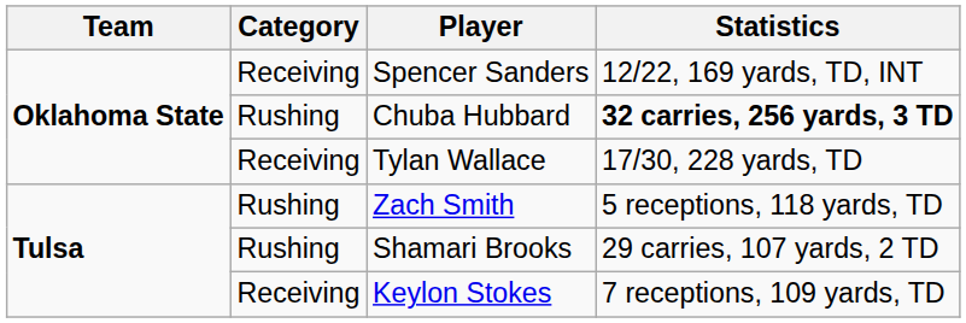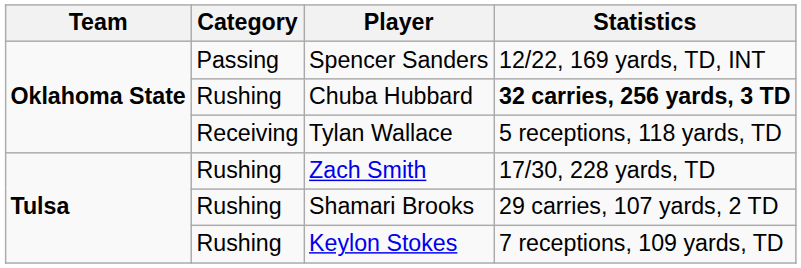Spencer Sanders | Category: Receiving -> Passing
Tylan Wallace | Statistics: 17/30, 228 yards, TD -> 5 receptions, 118 yards, TD
Zach Smith | Statistics: 5 receptions, 118 yards, TD -> 17/30, 228 yards, TD
Keylon Stokes | Category: Receiving -> Rushing
